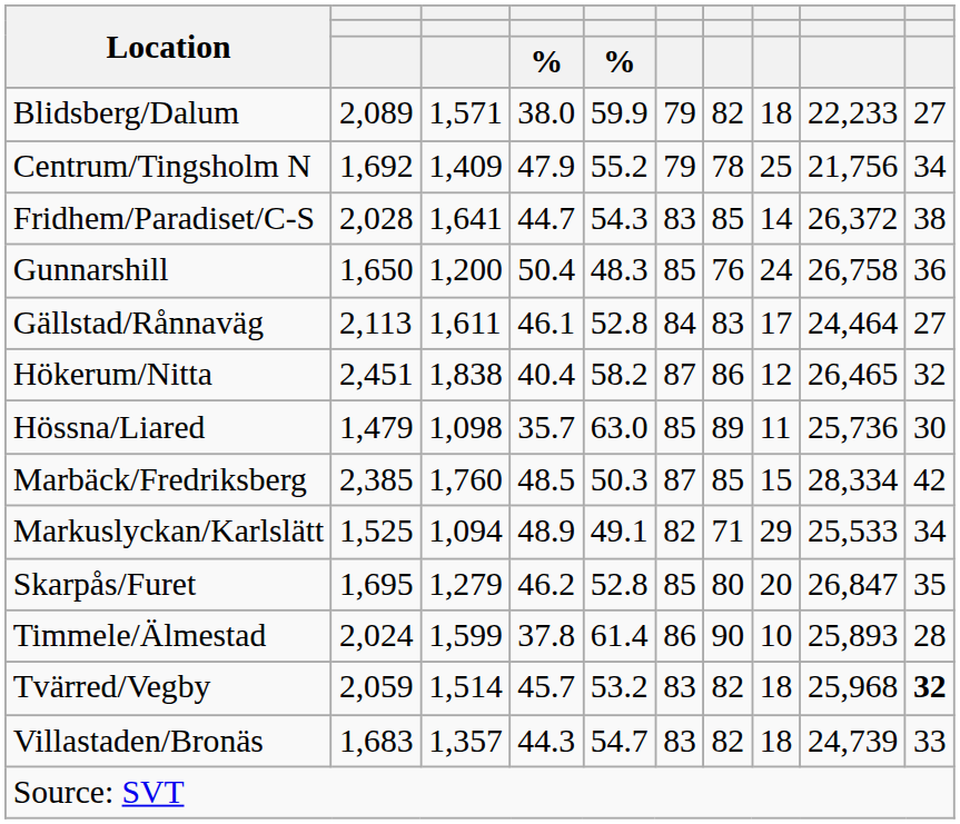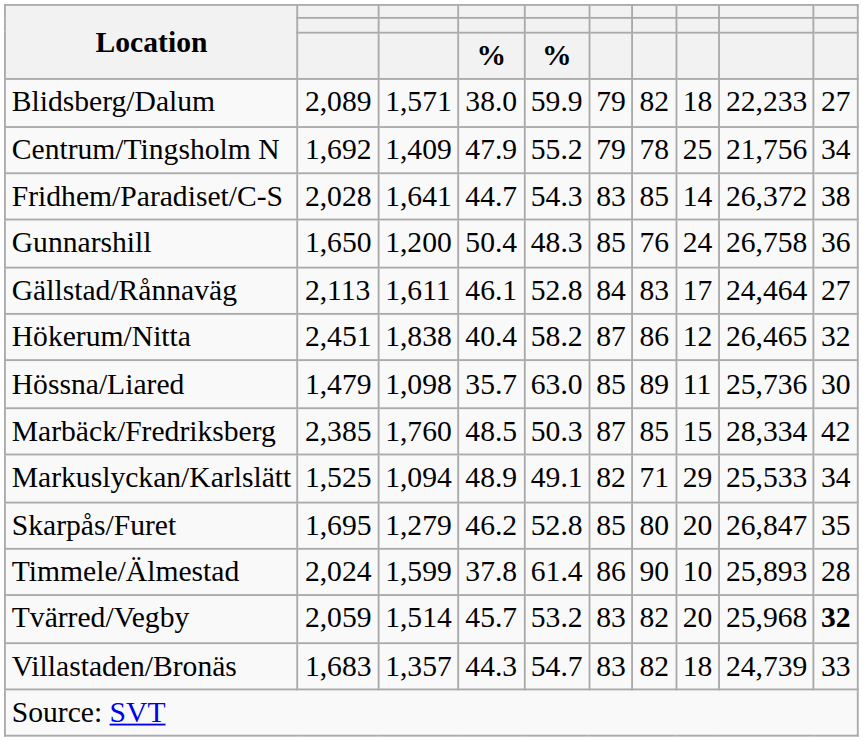Tvärred/Vegby | column 8: 18 -> 20
